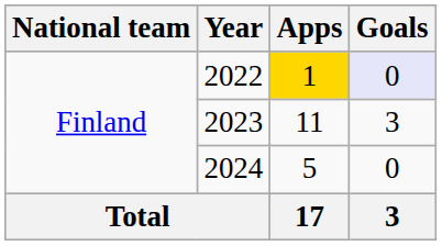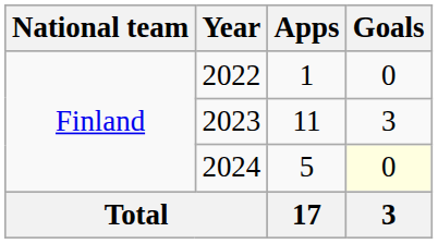2022 | Apps: gold background -> no background
2022 | Goals: lavender background -> no background
2024 | Goals: no background -> lightyellow background
